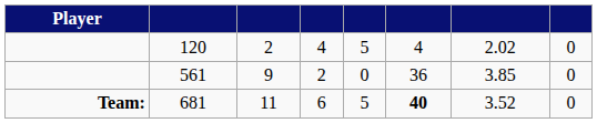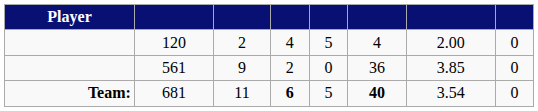120 | column 7: 2.02 -> 2.00
681 | column 4: normal -> bold
681 | column 7: 3.52 -> 3.54
